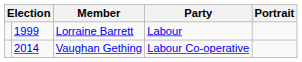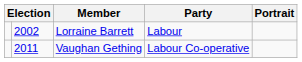Lorraine Barrett | column 2: 1999 -> 2002
Vaughan Gething | column 2: 2014 -> 2011
